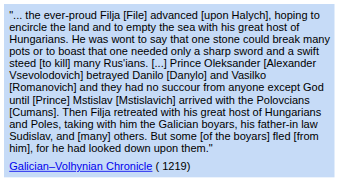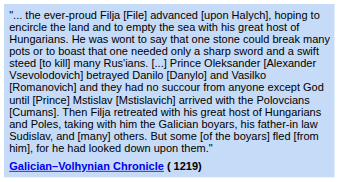row 2 | column 1: normal -> bold
